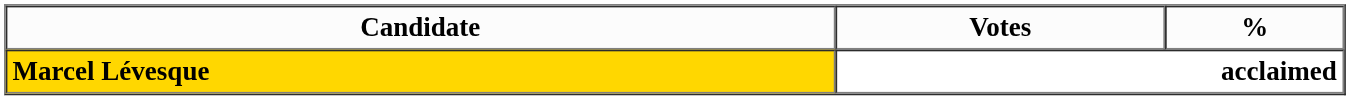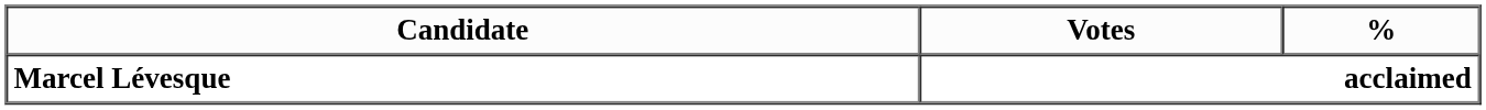Marcel Lévesque | Candidate: gold background -> no background
